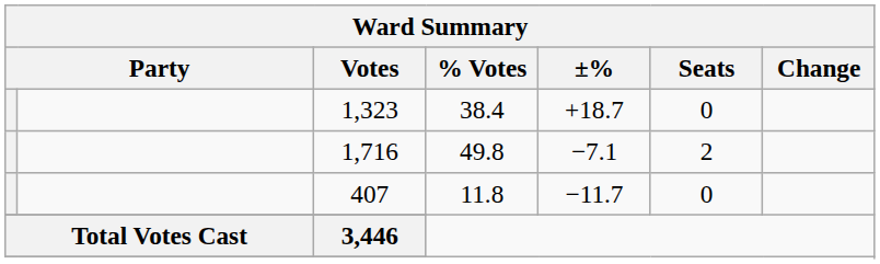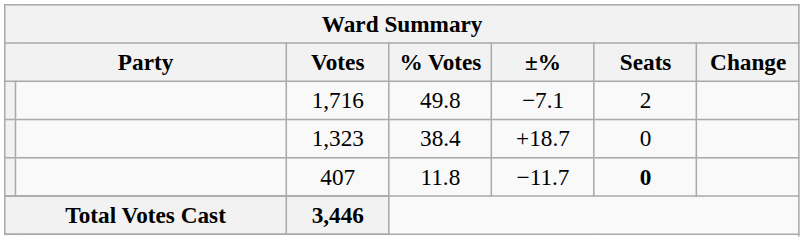rows swapped: 1,716 <-> 1,323
407 | Seats: normal -> bold
